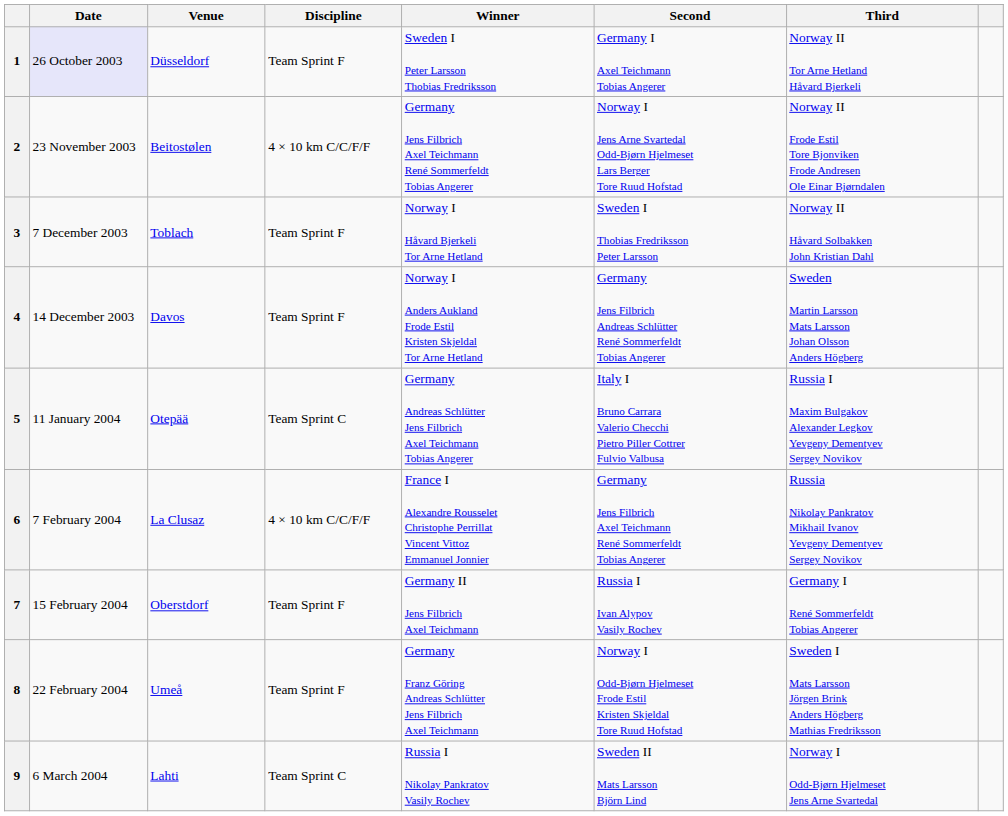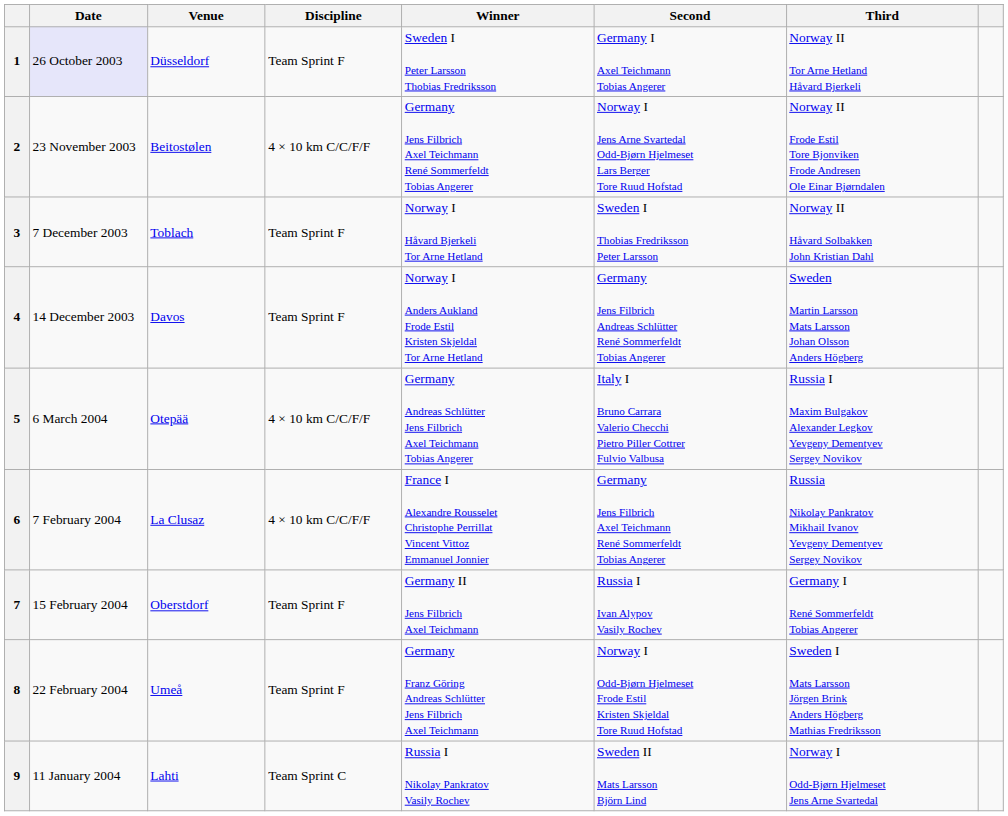5 | Date: 11 January 2004 -> 6 March 2004
5 | Discipline: Team Sprint C -> 4 × 10 km C/C/F/F
9 | Date: 6 March 2004 -> 11 January 2004
